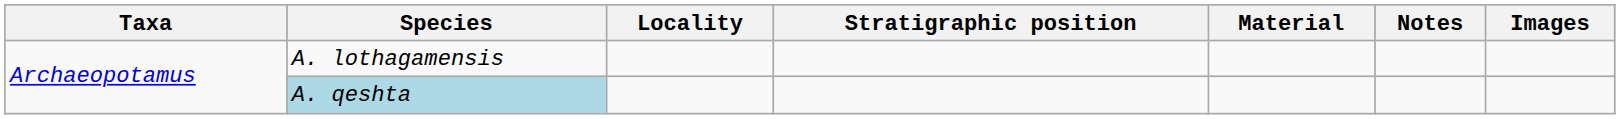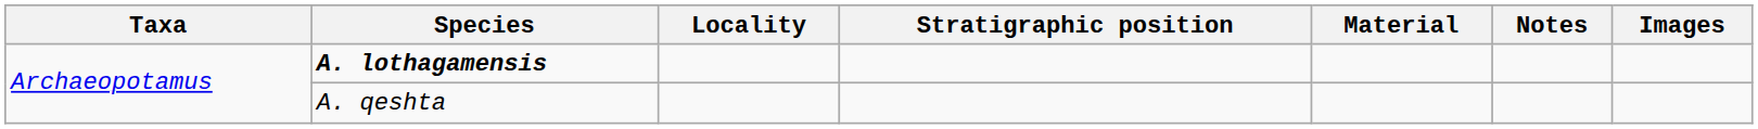A. lothagamensis | Species: normal -> bold
A. qeshta | Species: lightblue background -> no background
